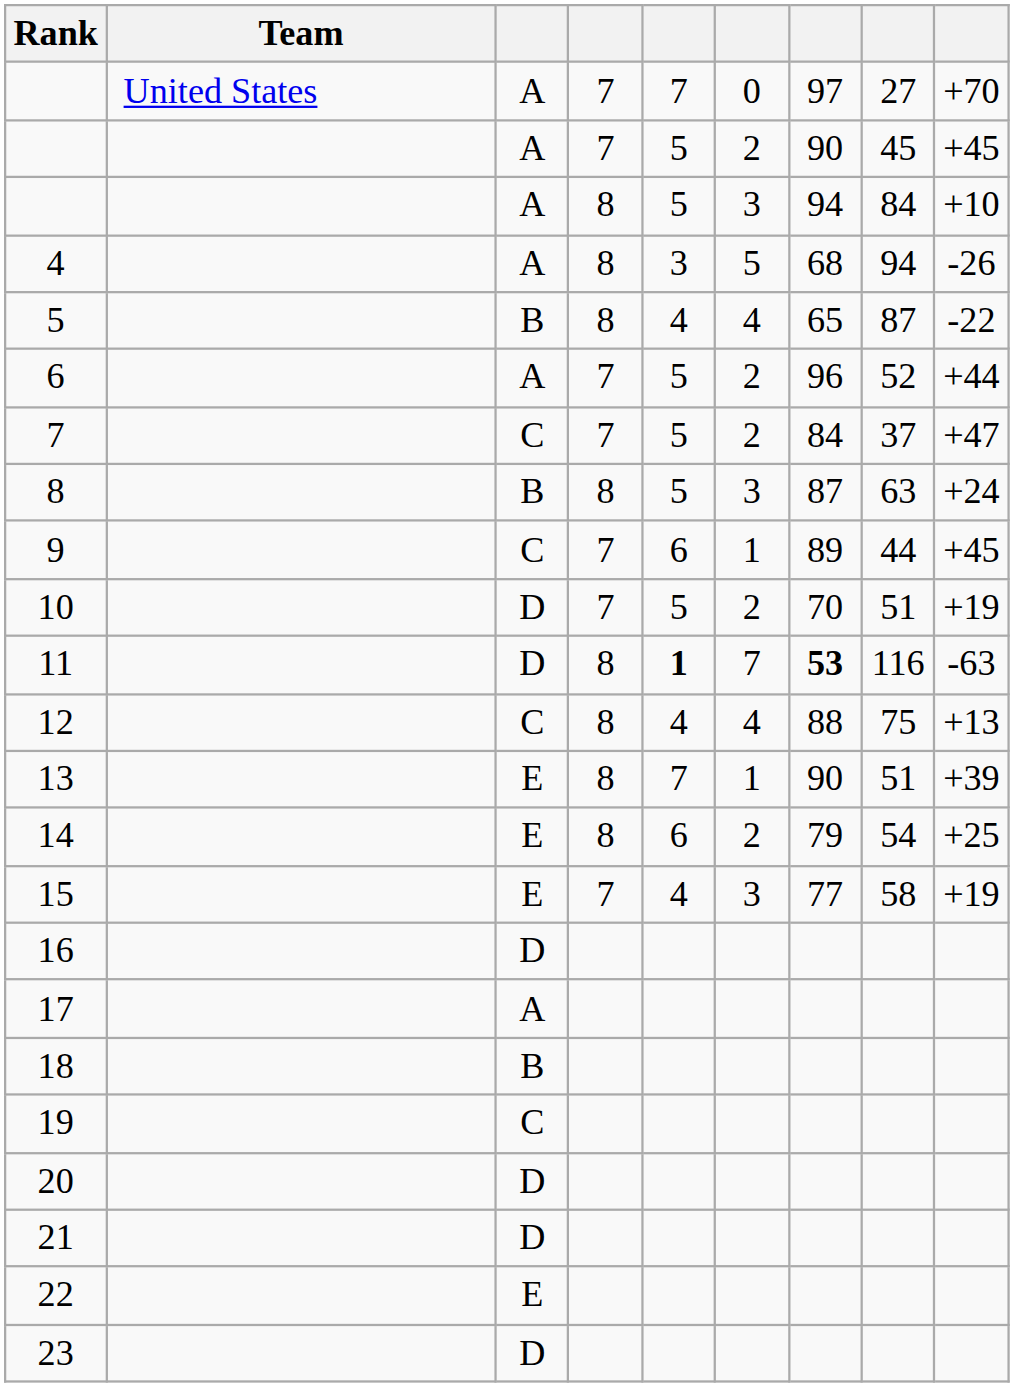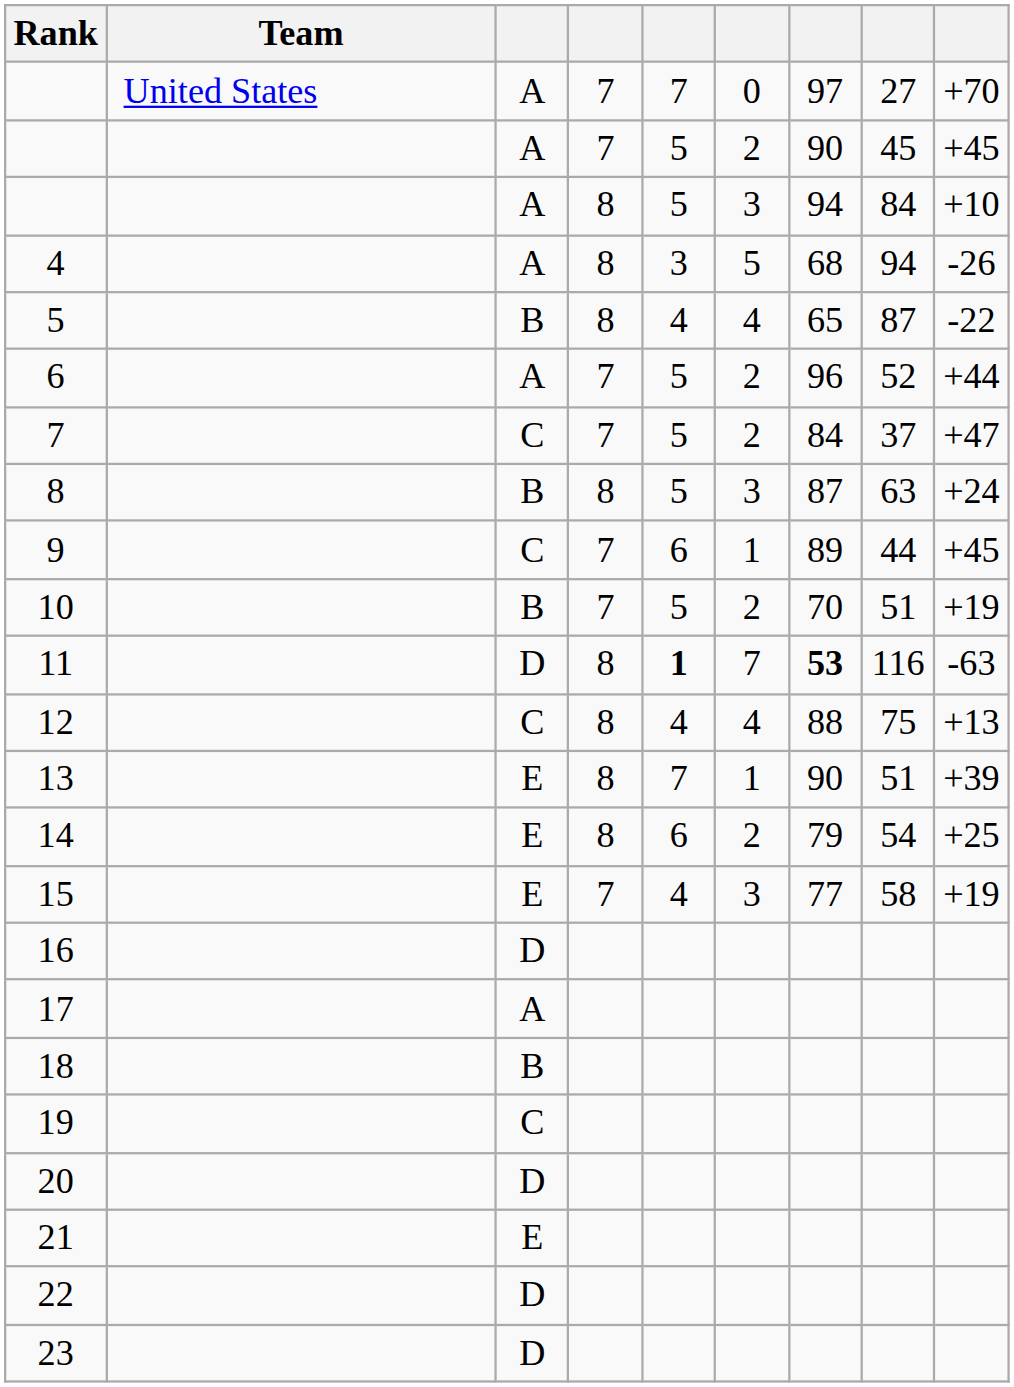10 | column 3: D -> B
21 | column 3: D -> E
22 | column 3: E -> D
